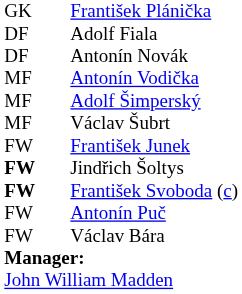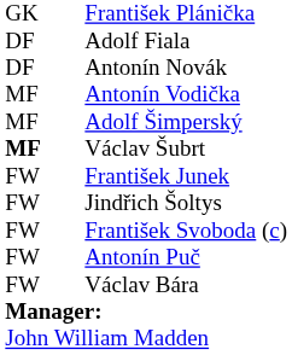Václav Šubrt | column 1: normal -> bold
Jindřich Šoltys | column 1: bold -> normal
František Svoboda (c) | column 1: bold -> normal
